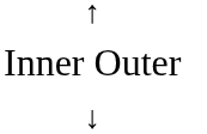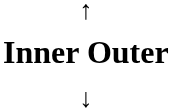row 2 | column 1: normal -> bold
